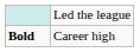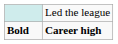row 2 | column 2: normal -> bold
